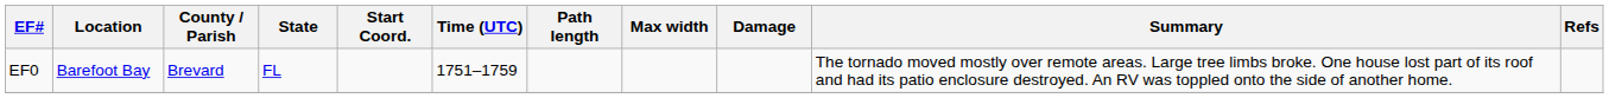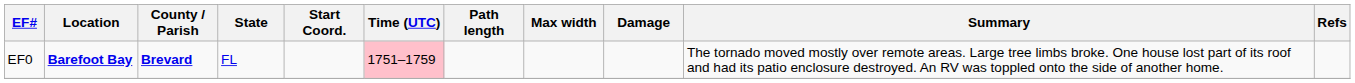EF0 | Location: normal -> bold
EF0 | County / Parish: normal -> bold
EF0 | Time (UTC): no background -> pink background
